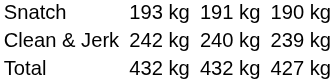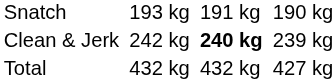Clean & Jerk | column 3: normal -> bold
